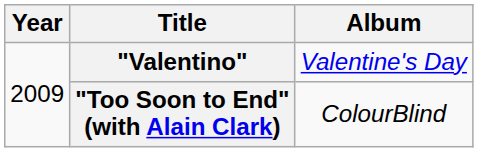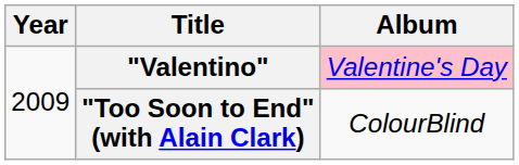"Valentino" | Album: no background -> pink background
